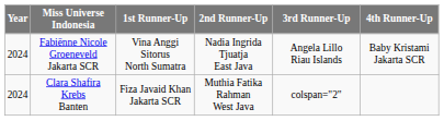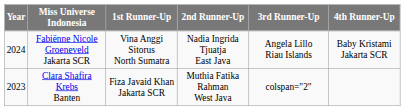Clara Shafira Krebs Banten | Year: 2024 -> 2023
